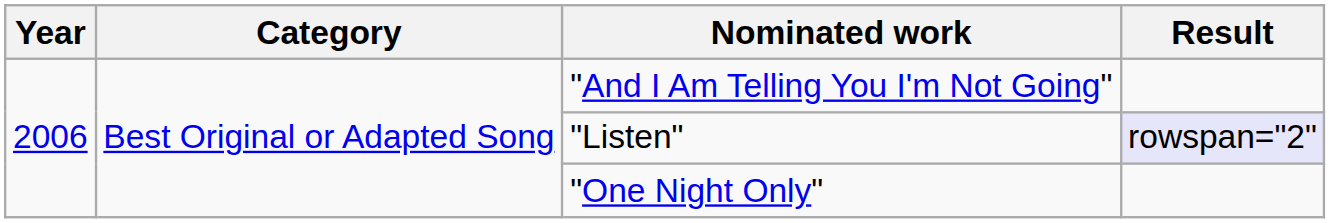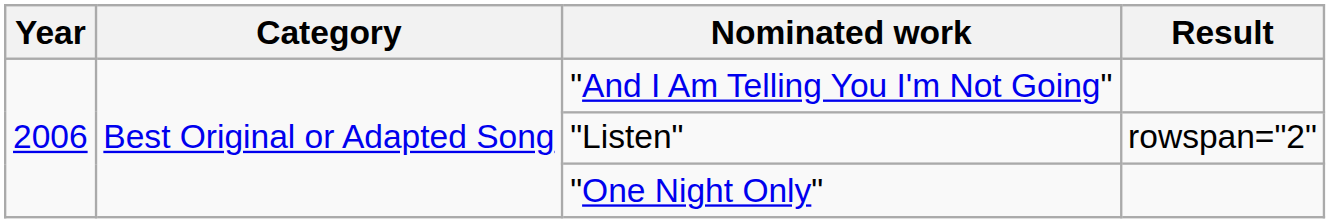"Listen" | Result: lavender background -> no background
